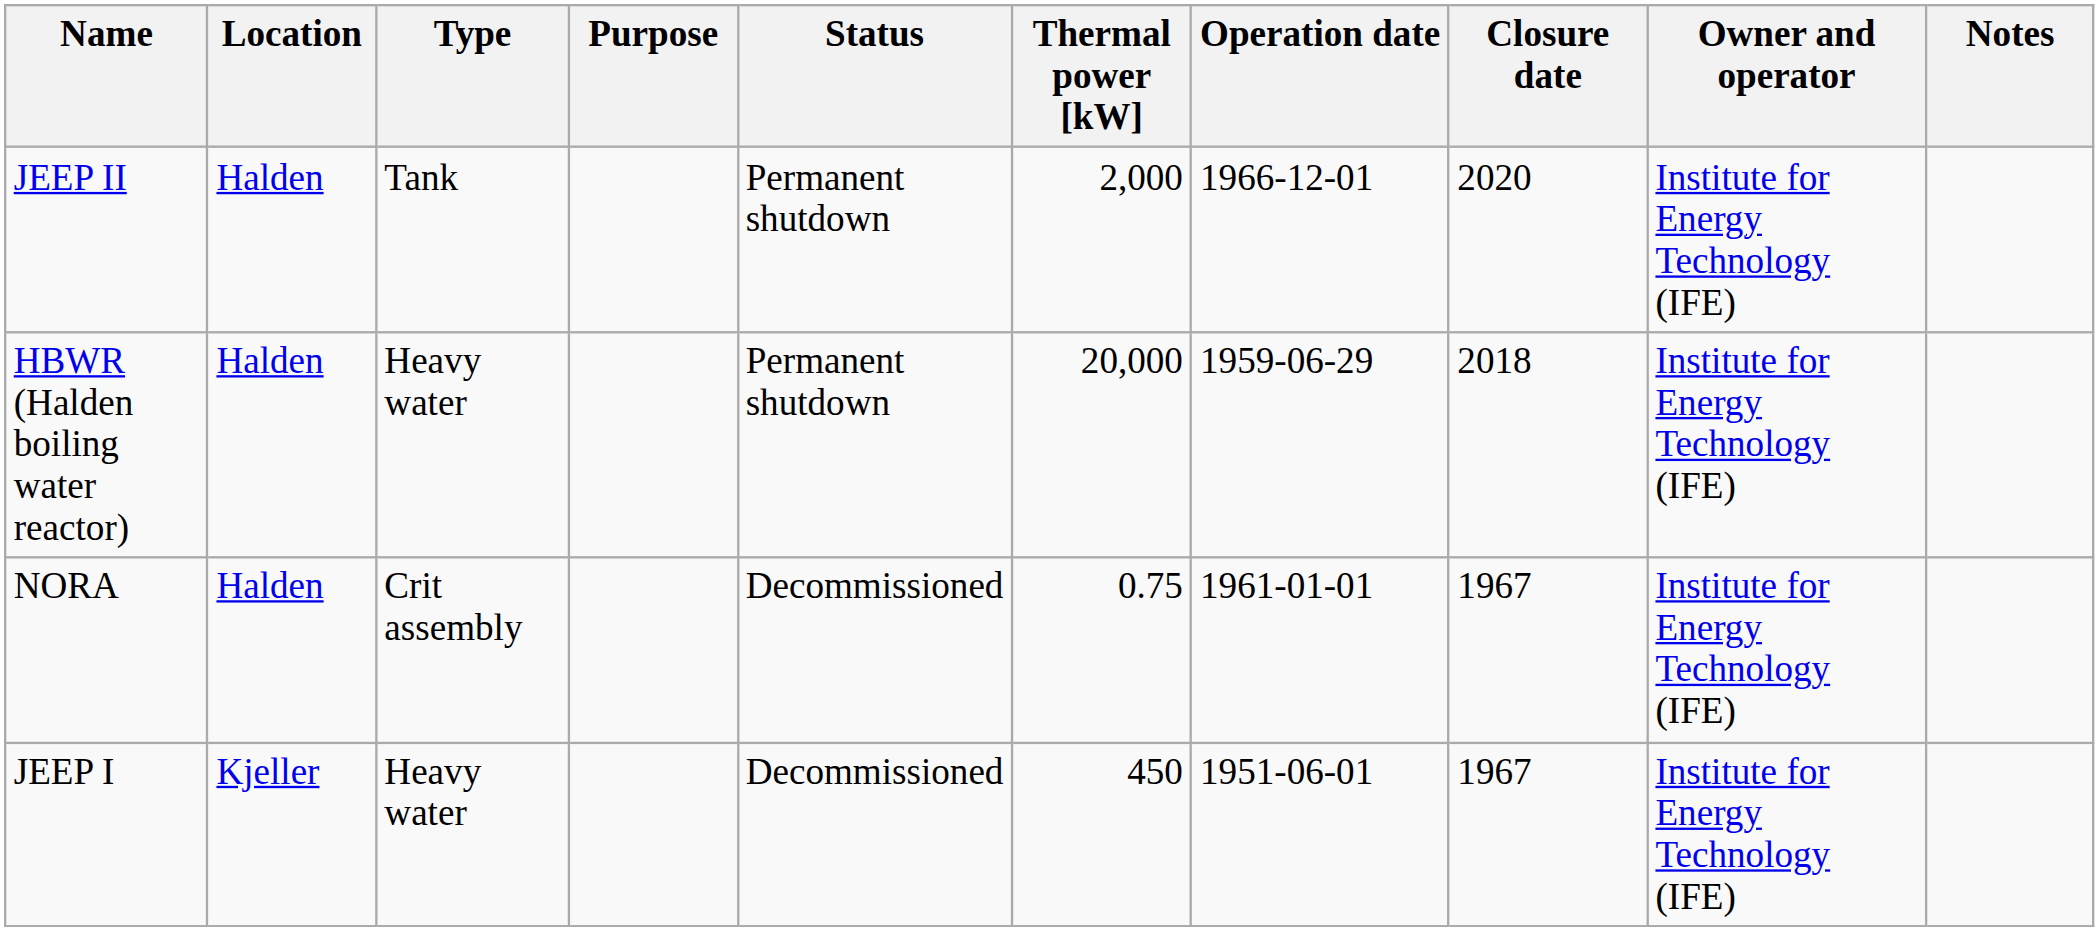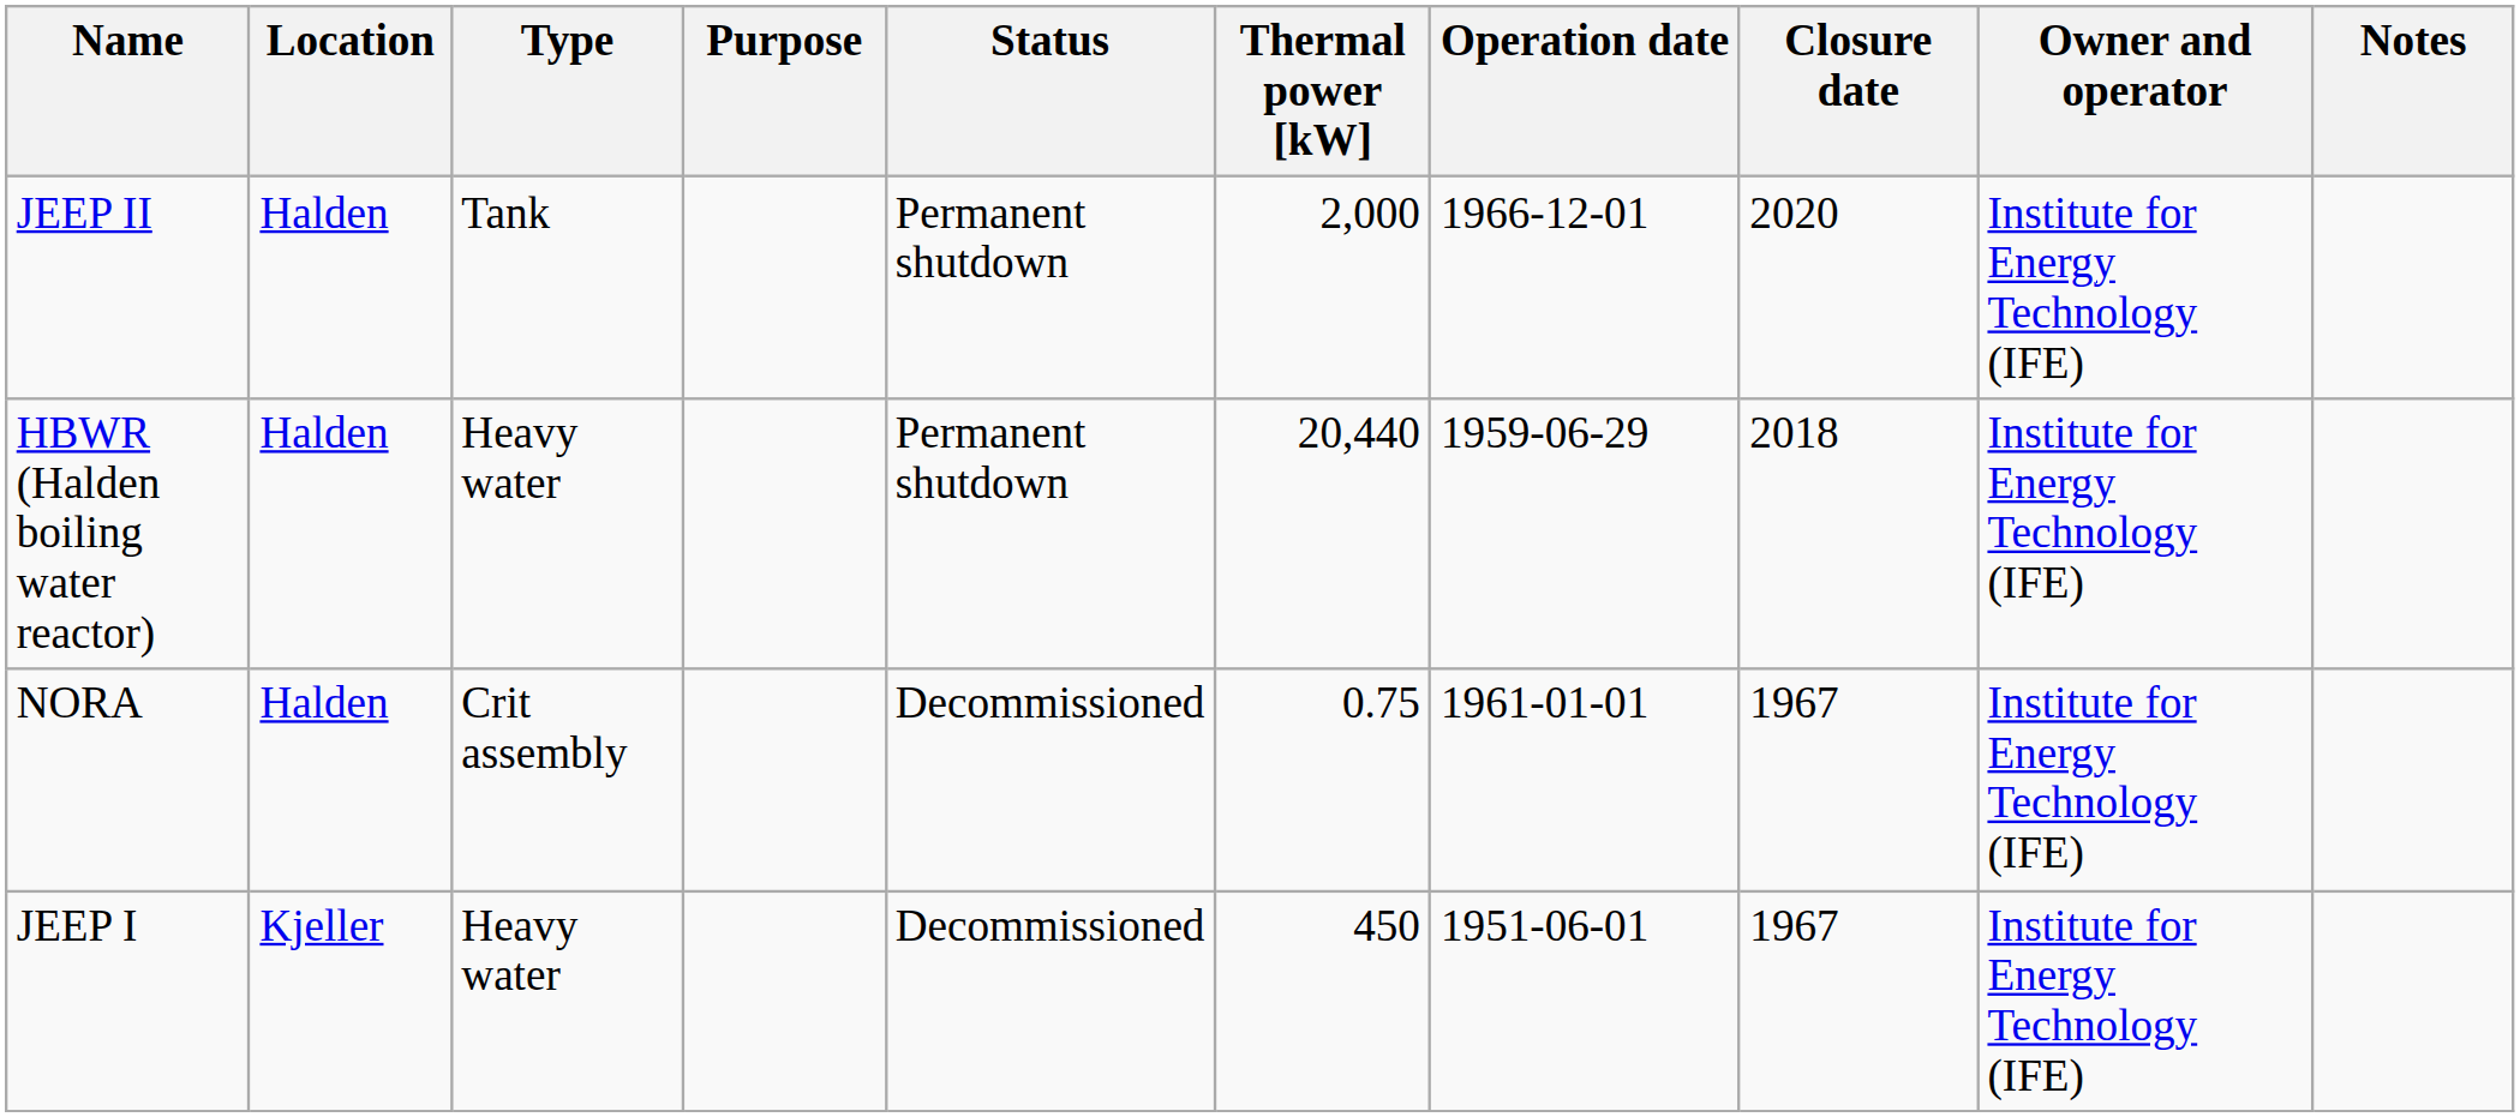HBWR (Halden boiling water reactor) | Thermal power [kW]: 20,000 -> 20,440
